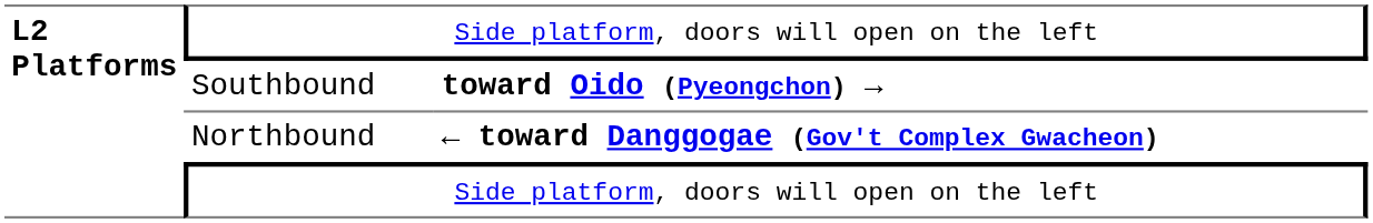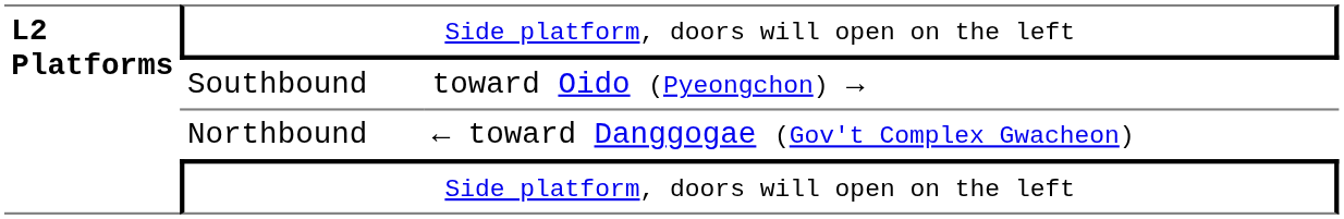Southbound | column 3: bold -> normal
Northbound | column 3: bold -> normal
